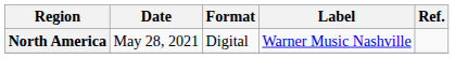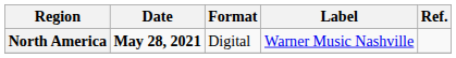North America | Date: normal -> bold
